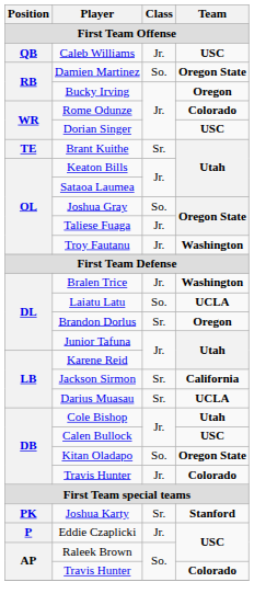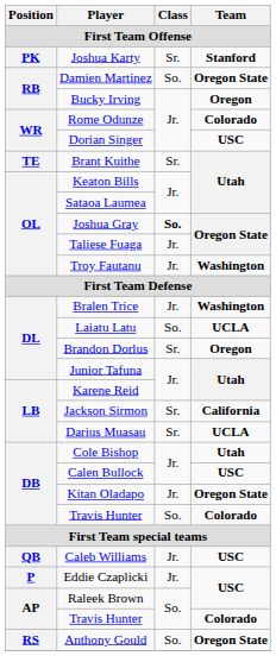rows swapped: Caleb Williams <-> Joshua Karty
Joshua Gray | Class: normal -> bold
Kitan Oladapo | Class: So. -> Jr.
DB / Travis Hunter | Class: Jr. -> So.
+ row: RS | Anthony Gould | So. | Oregon State
